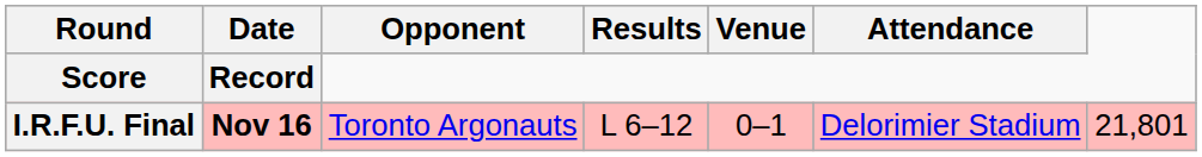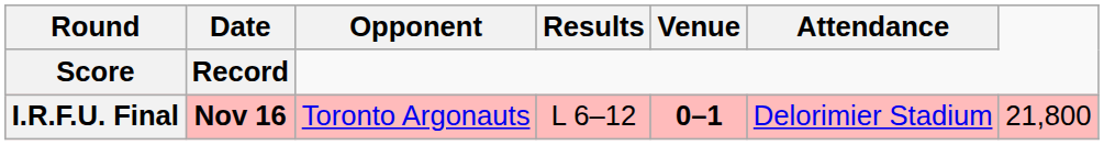I.R.F.U. Final | Venue: normal -> bold
I.R.F.U. Final | column 7: 21,801 -> 21,800
